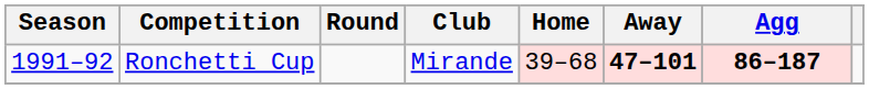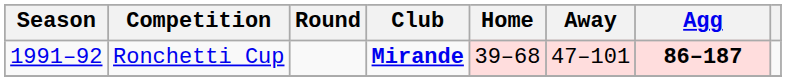Ronchetti Cup | Club: normal -> bold
Ronchetti Cup | Away: bold -> normal
